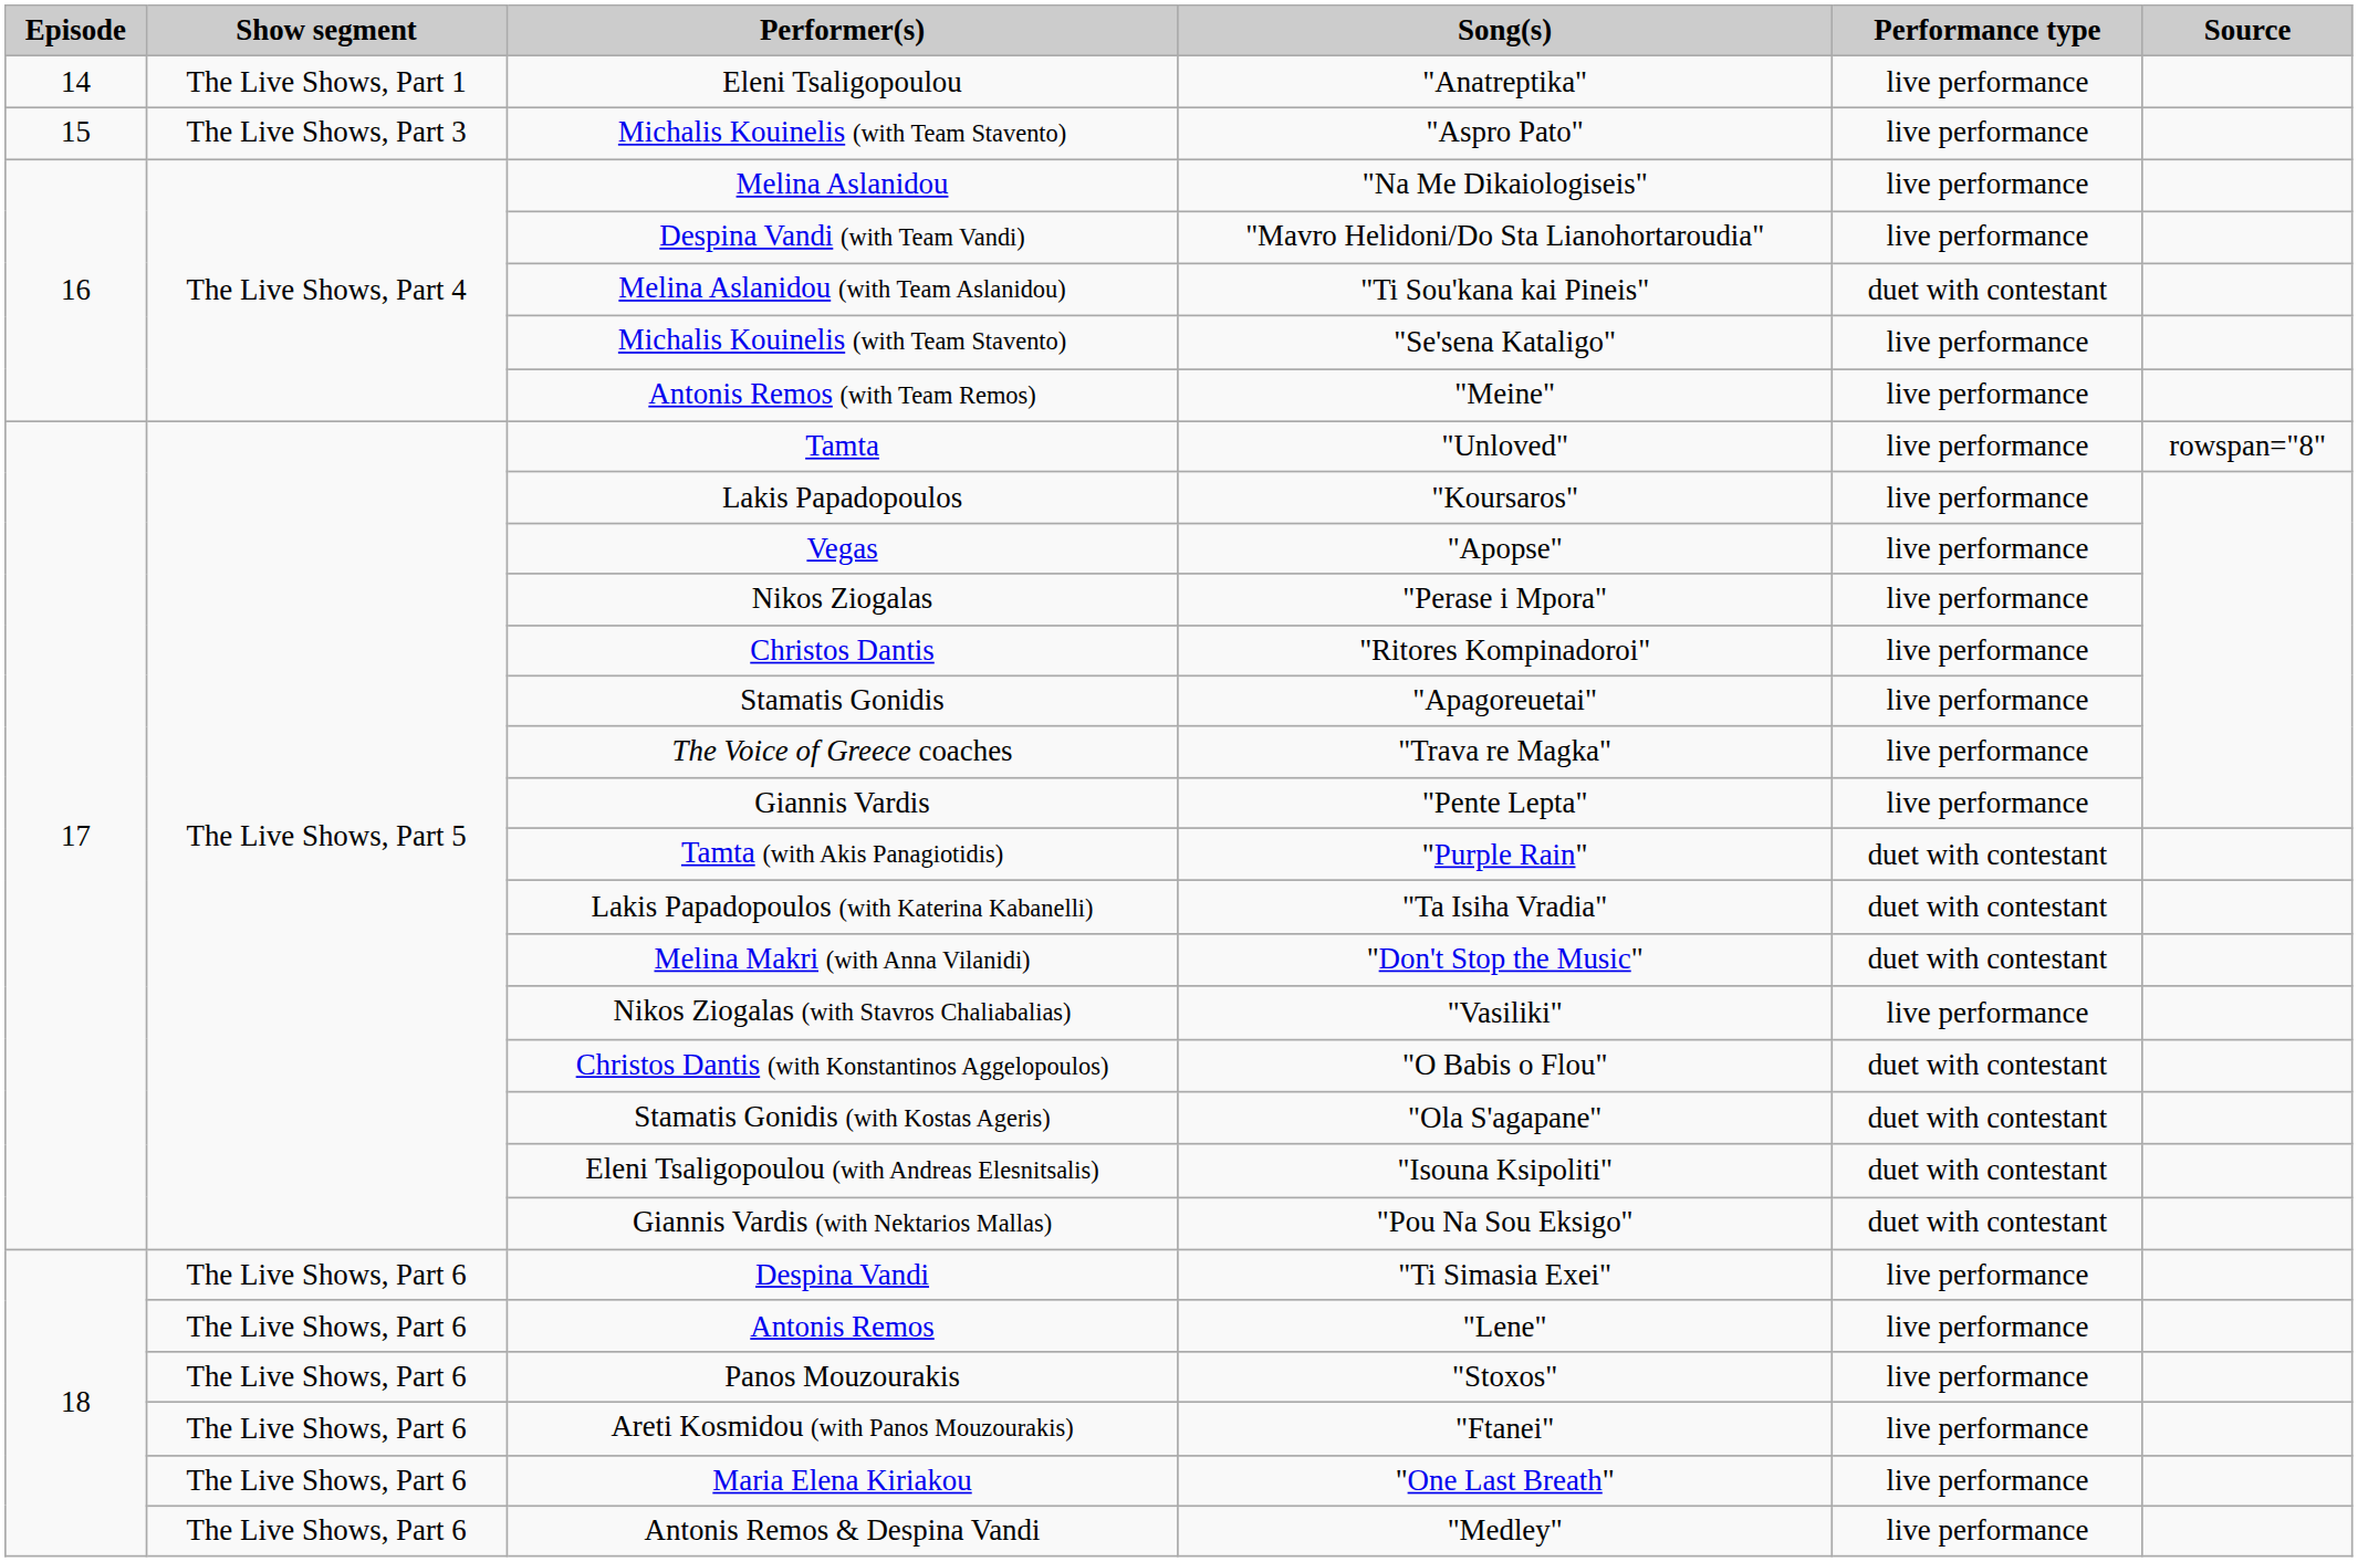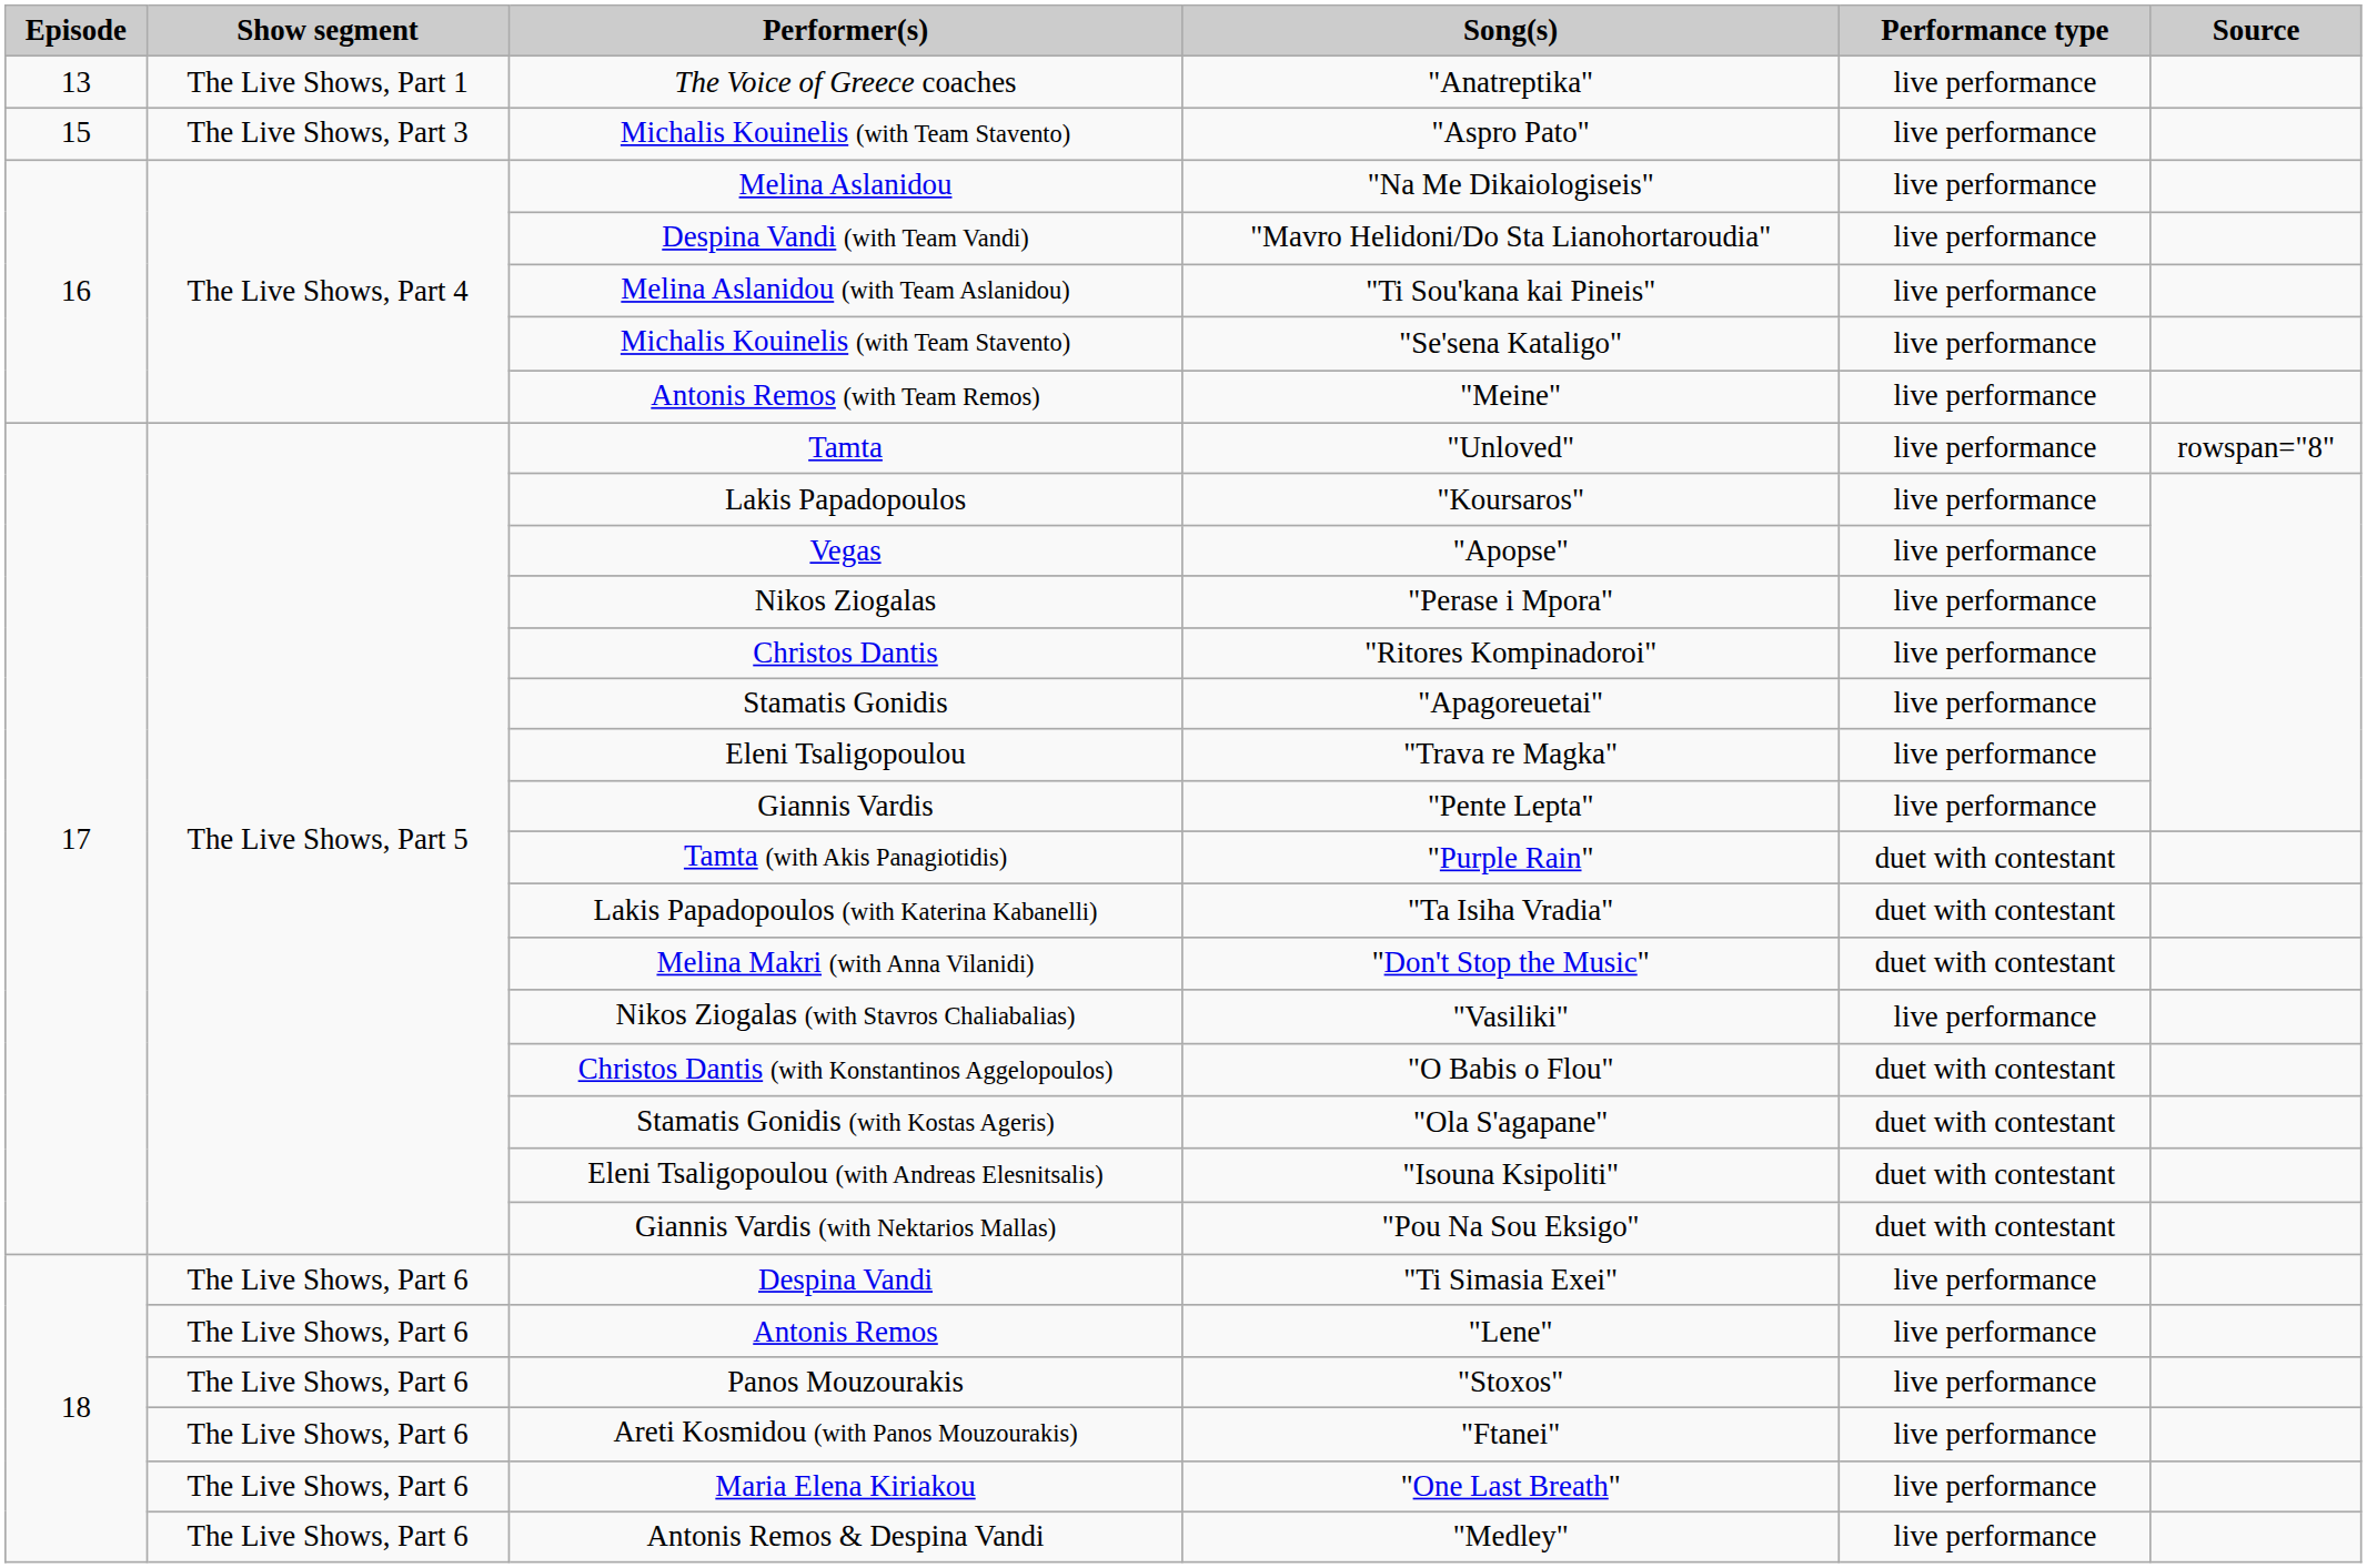"Anatreptika" | Episode: 14 -> 13
"Anatreptika" | Performer(s): Eleni Tsaligopoulou -> The Voice of Greece coaches
"Ti Sou'kana kai Pineis" | Performance type: duet with contestant -> live performance
"Trava re Magka" | Performer(s): The Voice of Greece coaches -> Eleni Tsaligopoulou
